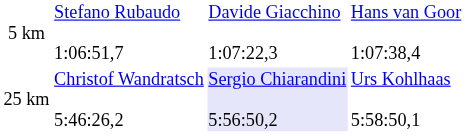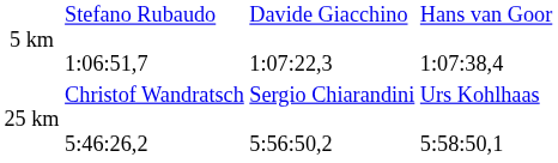25 km | column 3: lavender background -> no background
